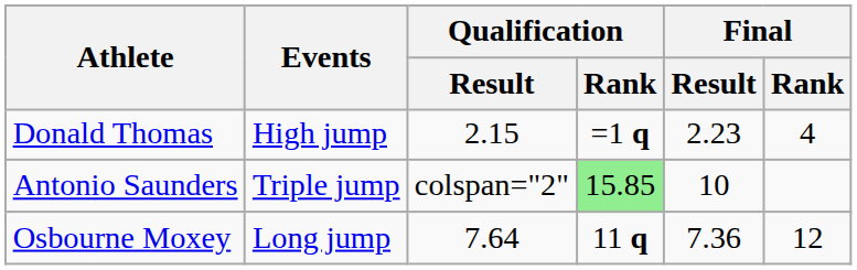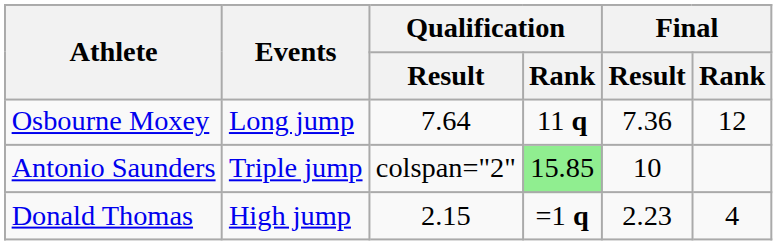rows swapped: Osbourne Moxey <-> Donald Thomas
